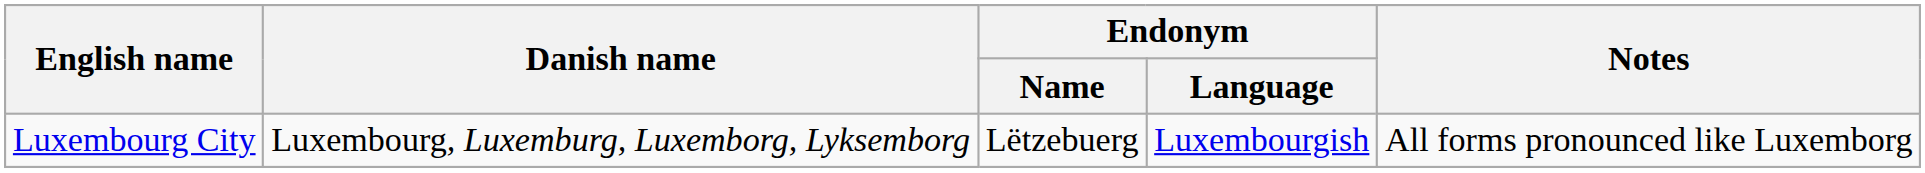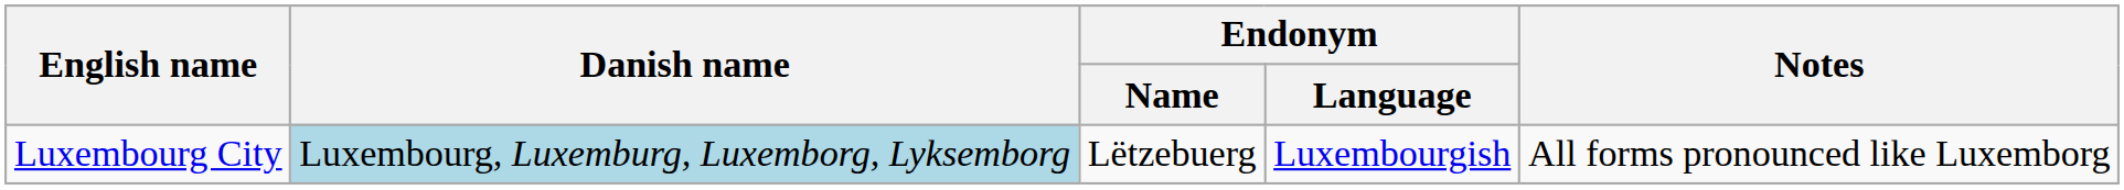Luxembourg City | Danish name: no background -> lightblue background
